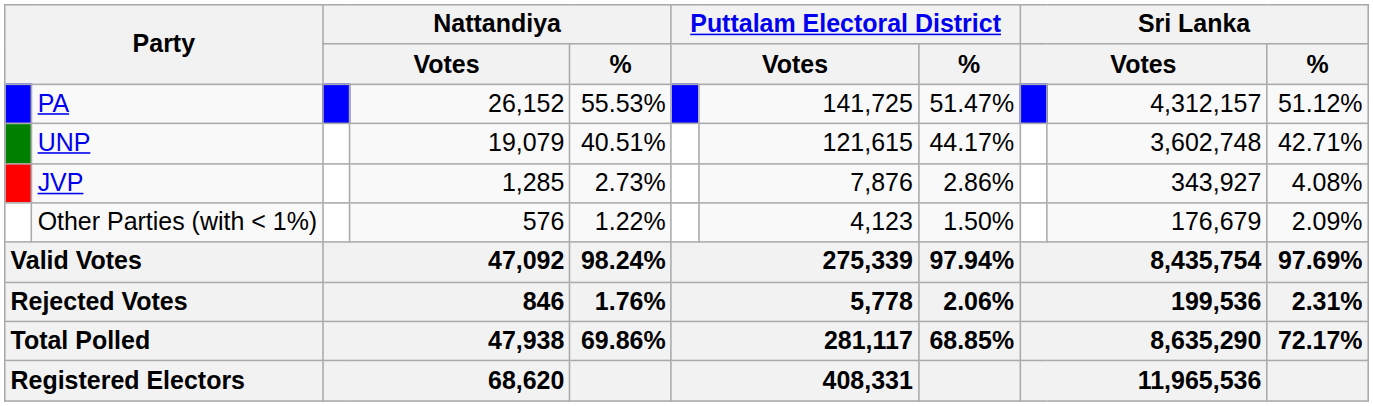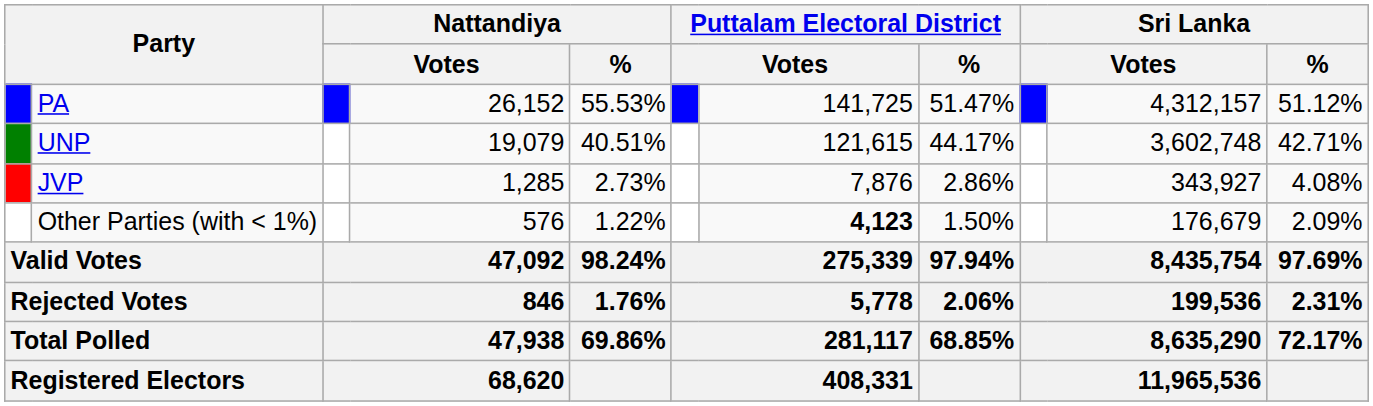Other Parties (with < 1%) | column 7: normal -> bold
